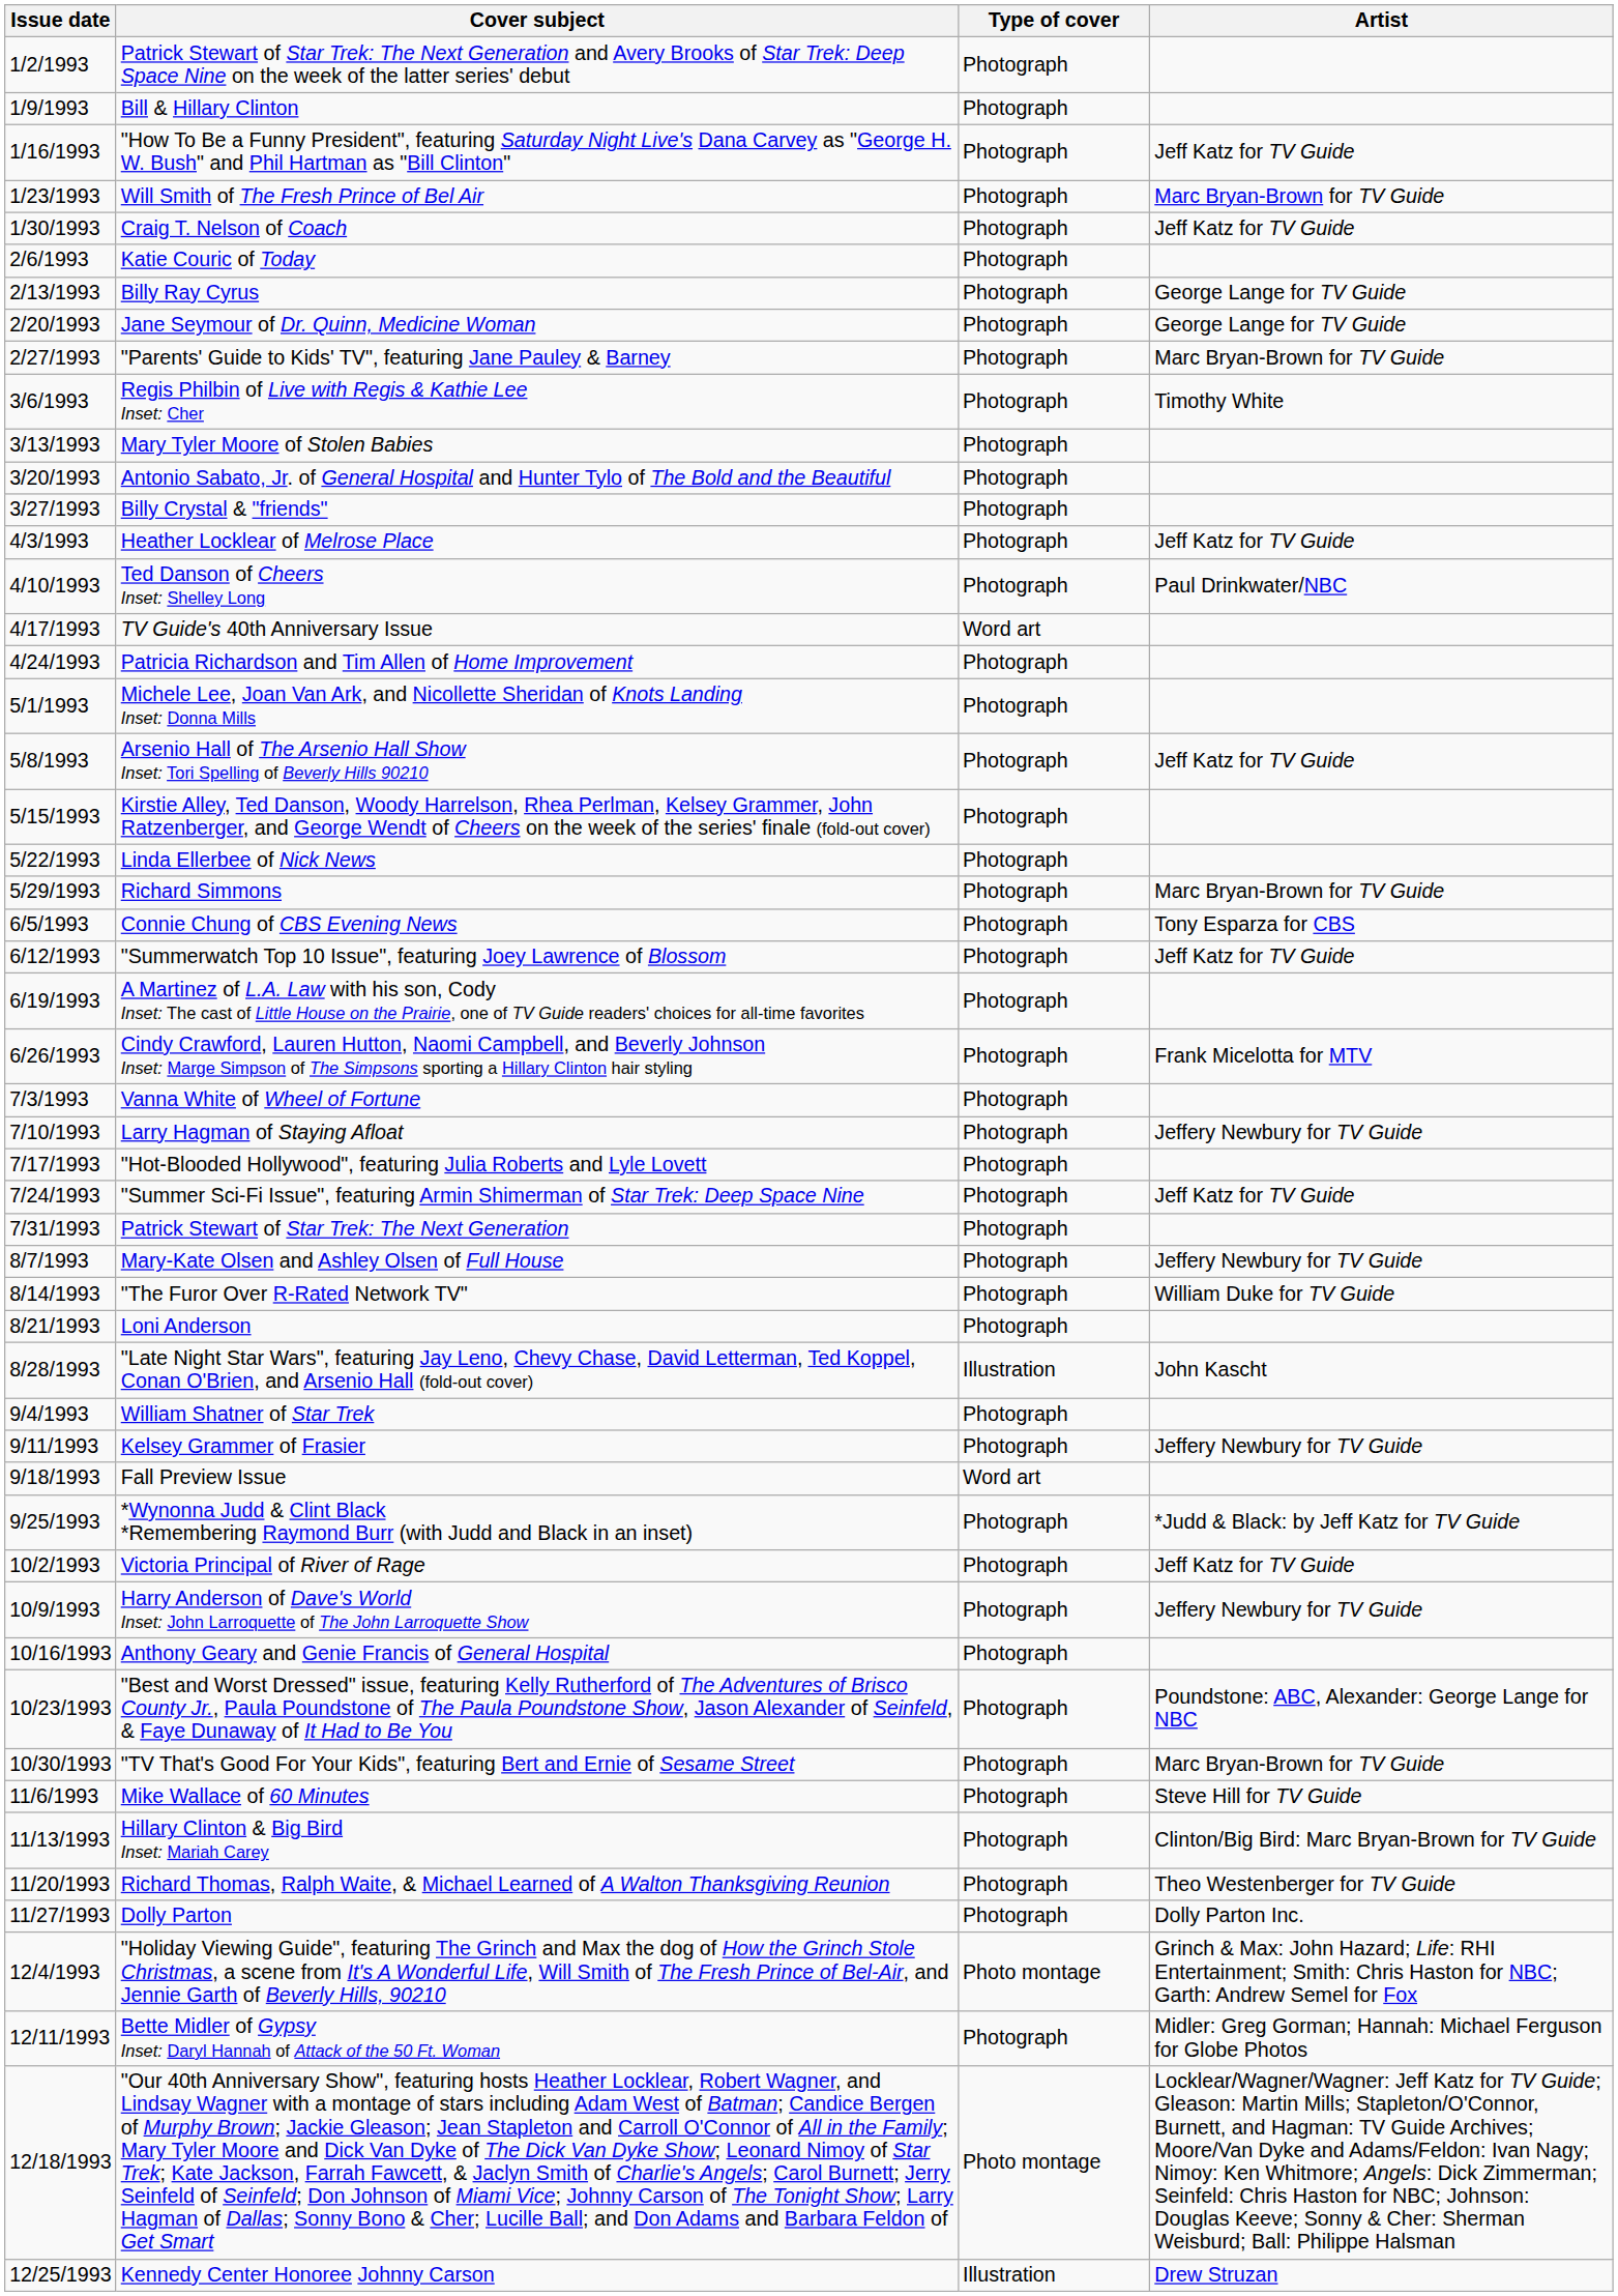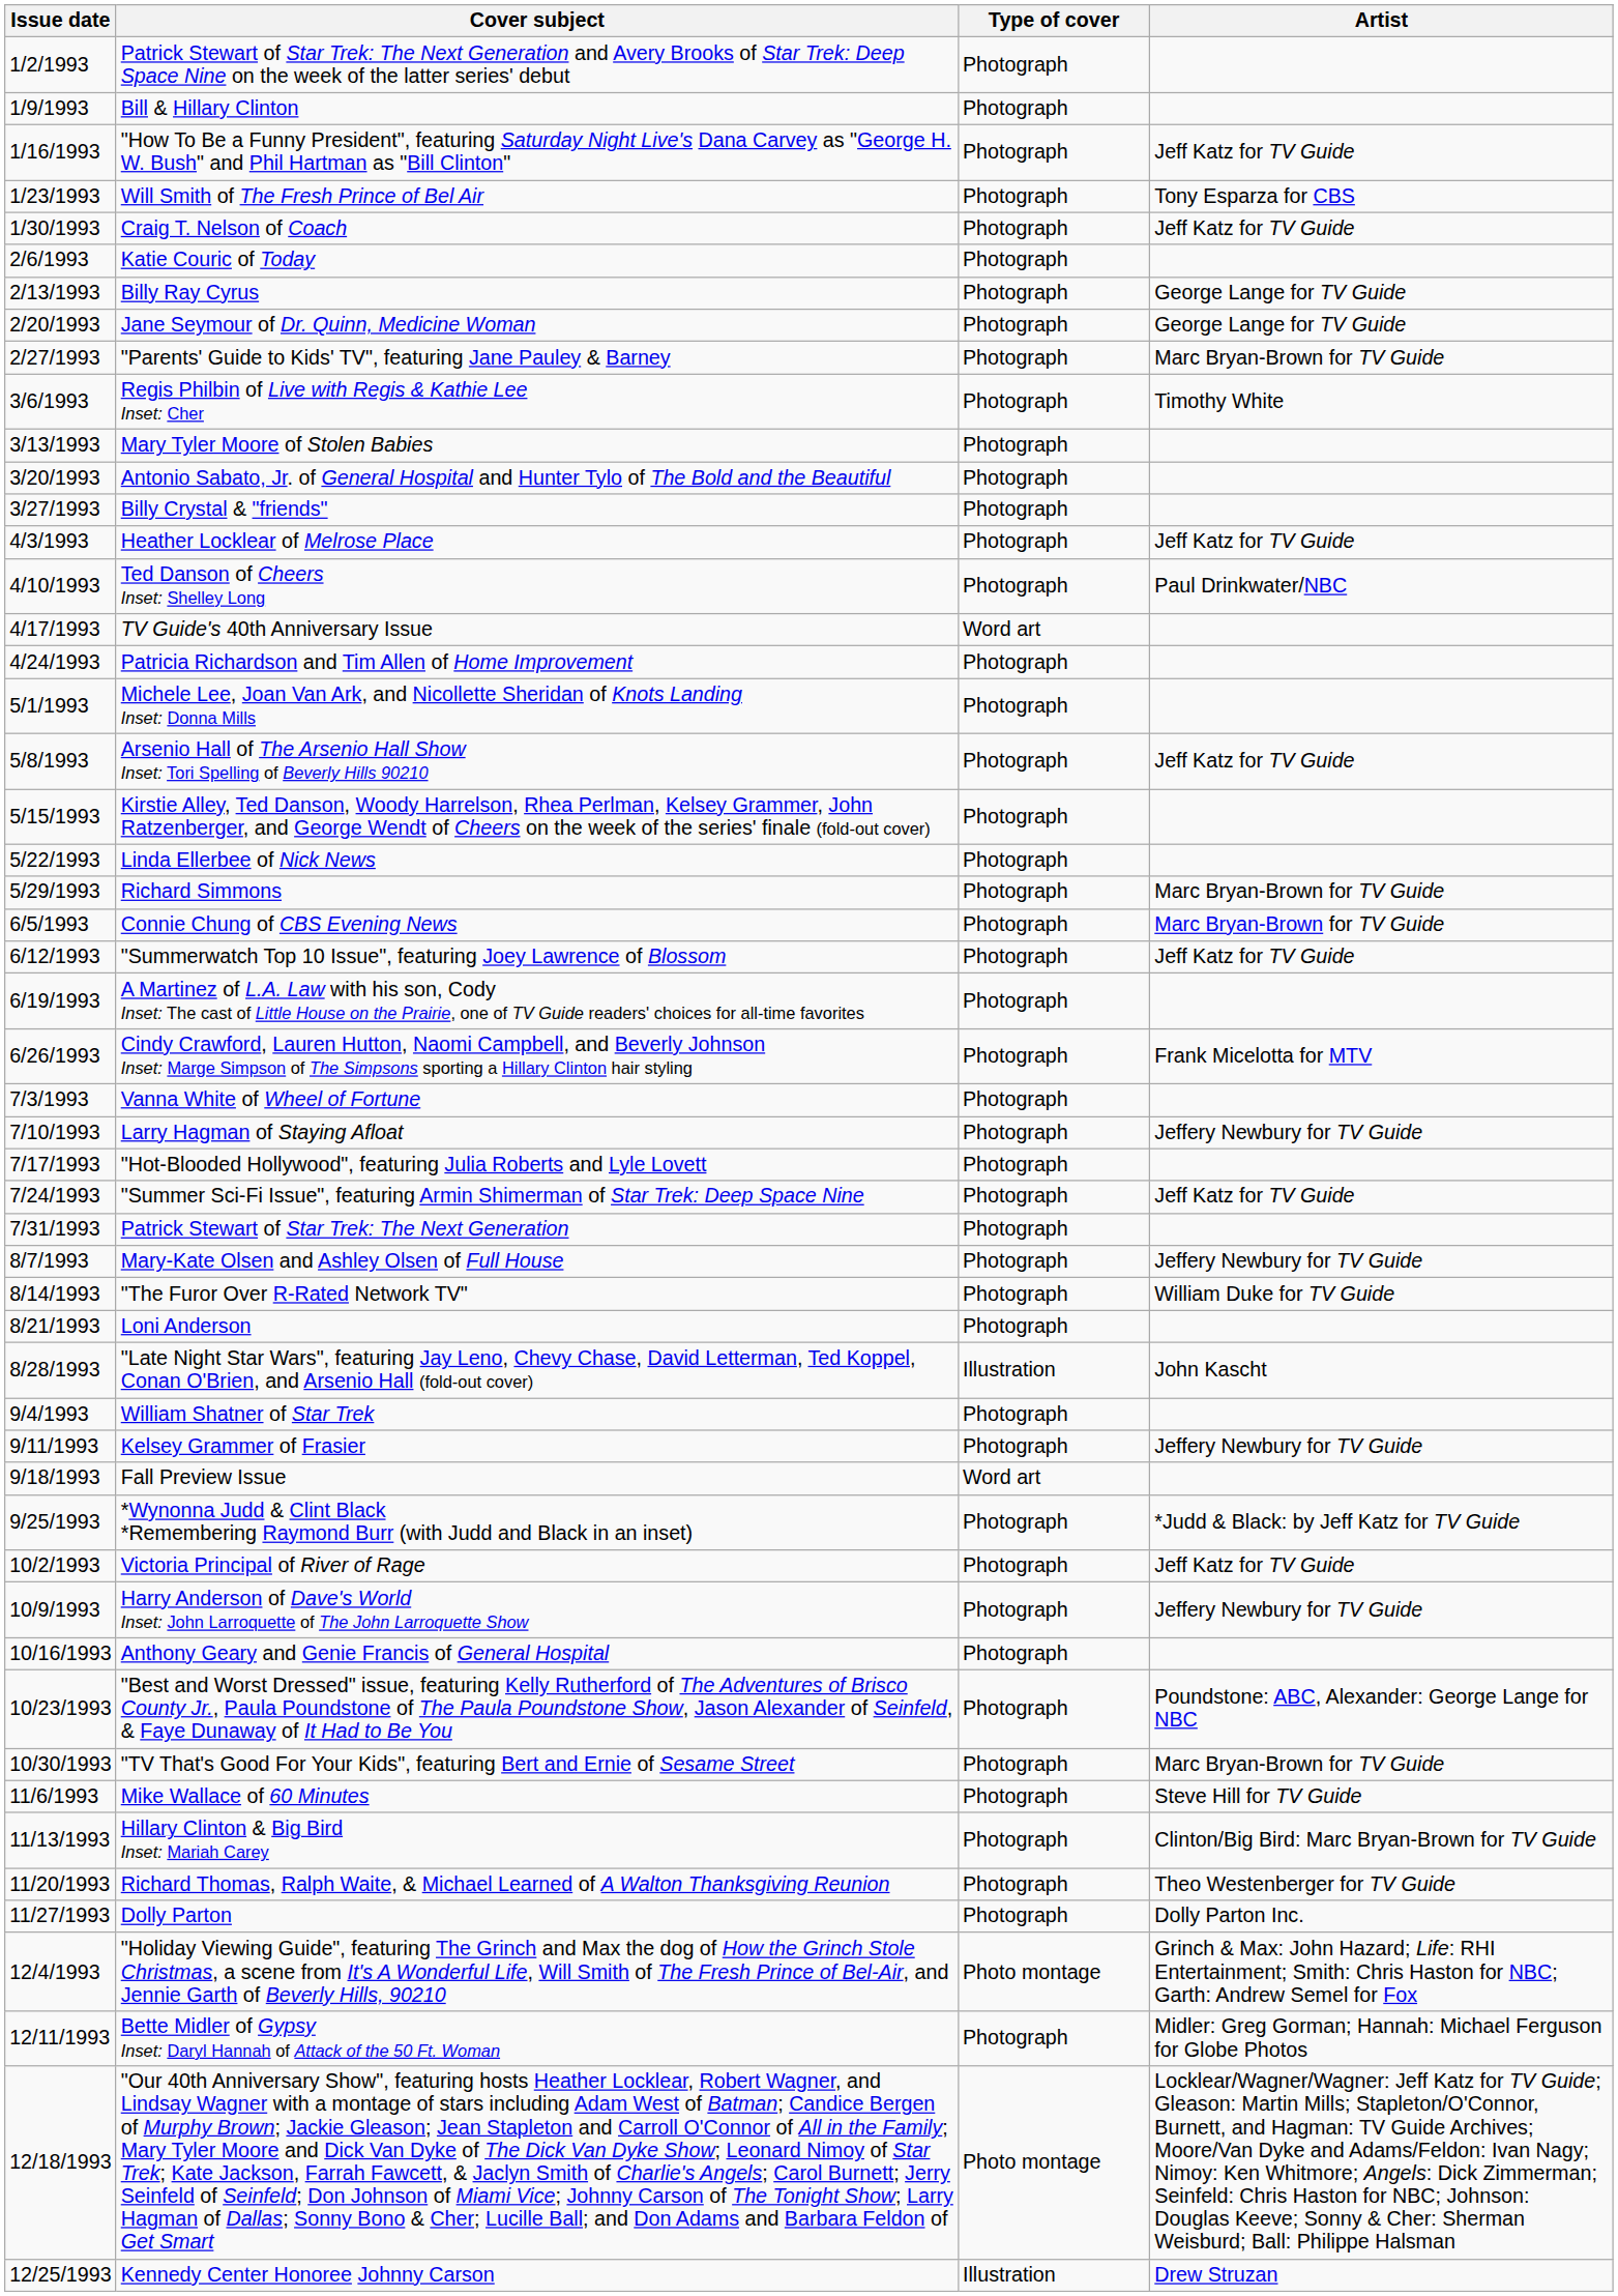Will Smith of The Fresh Prince of Bel Air | Artist: Marc Bryan-Brown for TV Guide -> Tony Esparza for CBS
Connie Chung of CBS Evening News | Artist: Tony Esparza for CBS -> Marc Bryan-Brown for TV Guide
